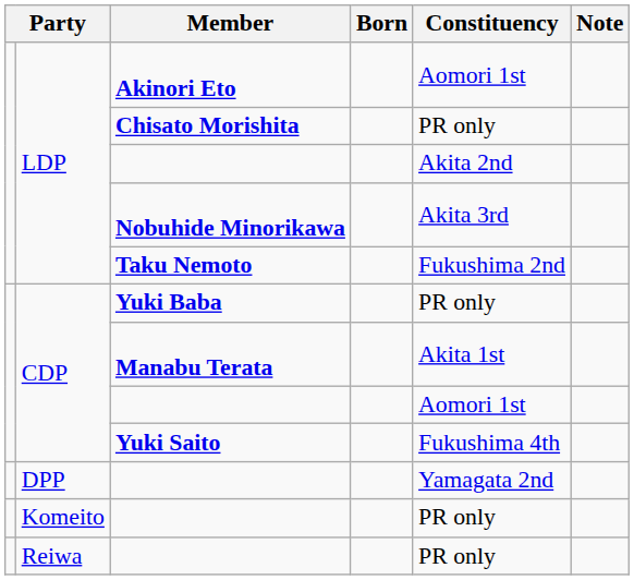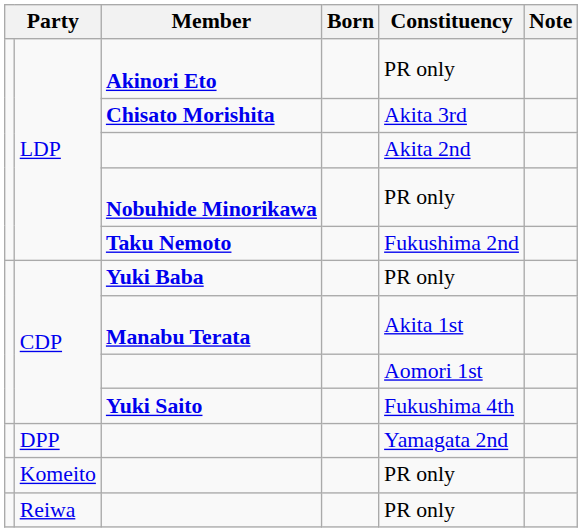Akinori Eto | Constituency: Aomori 1st -> PR only
Chisato Morishita | Constituency: PR only -> Akita 3rd
Nobuhide Minorikawa | Constituency: Akita 3rd -> PR only
